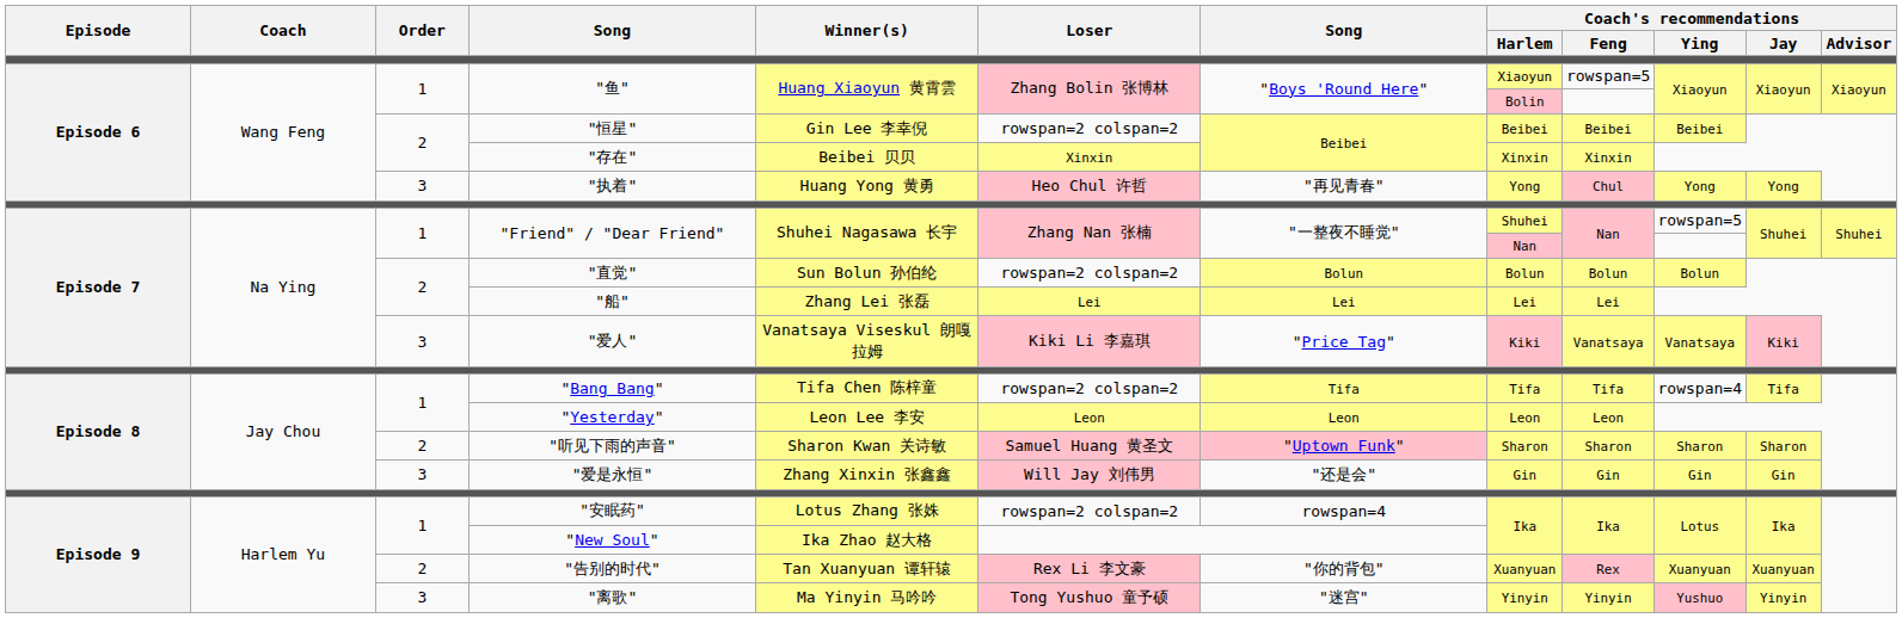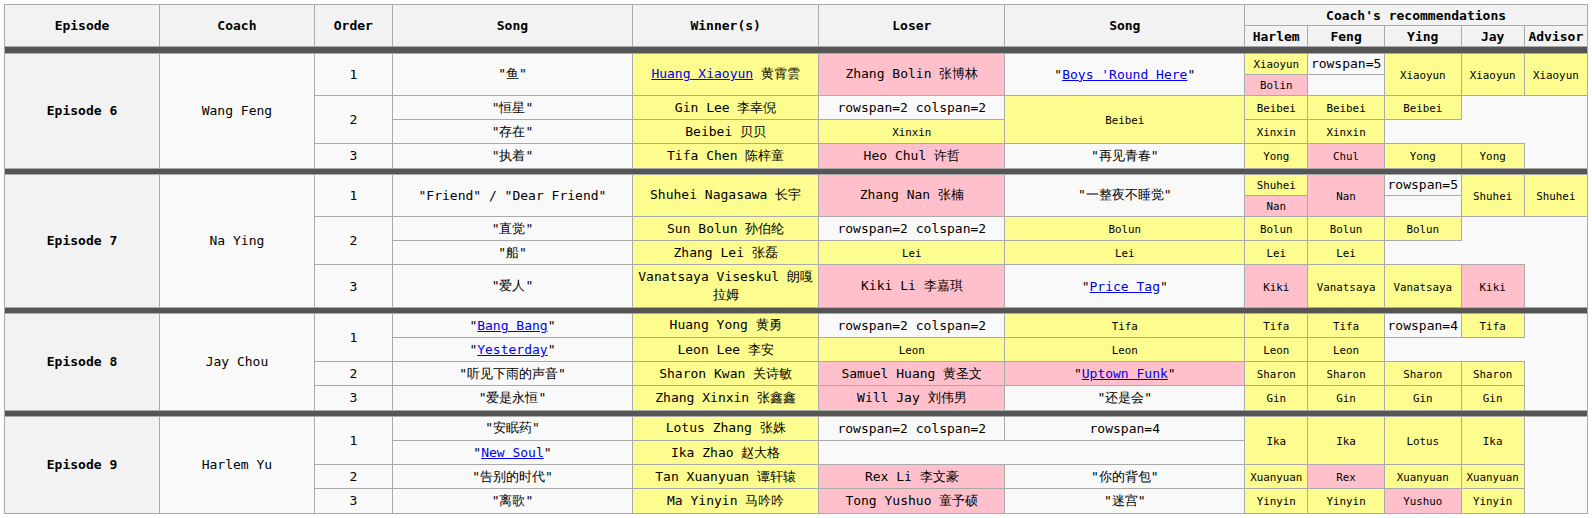"执着" | Winner(s): Huang Yong 黄勇 -> Tifa Chen 陈梓童
"Bang Bang" | Winner(s): Tifa Chen 陈梓童 -> Huang Yong 黄勇
